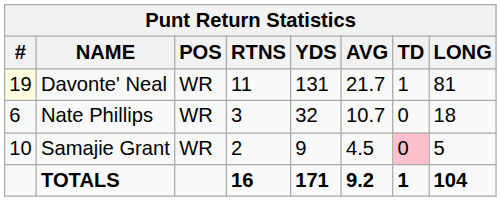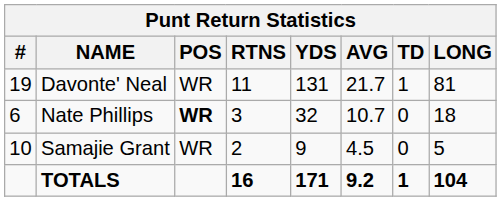Davonte' Neal | #: lightyellow background -> no background
Nate Phillips | POS: normal -> bold
Samajie Grant | TD: pink background -> no background
